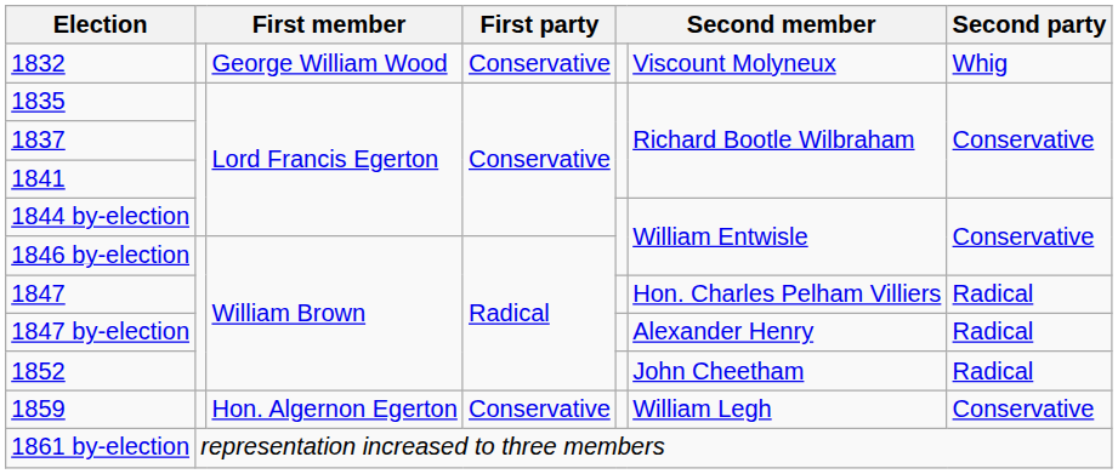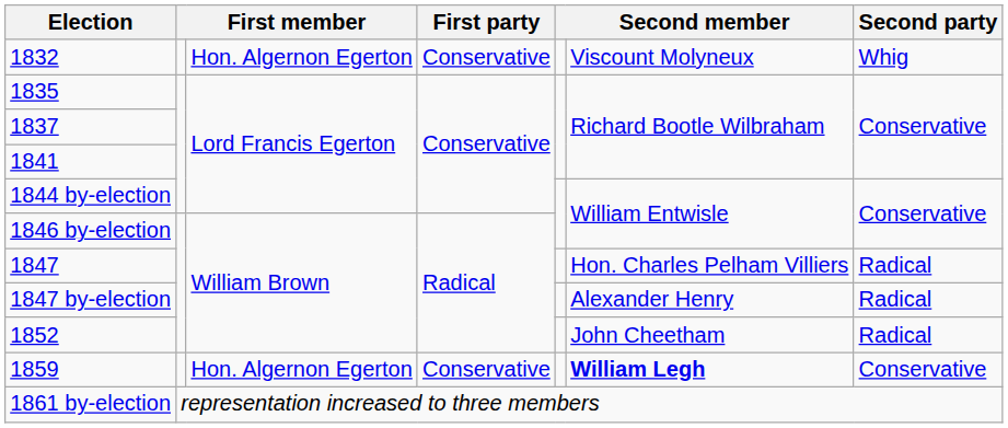1832 | column 3: George William Wood -> Hon. Algernon Egerton
1859 | column 6: normal -> bold
